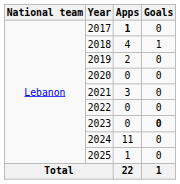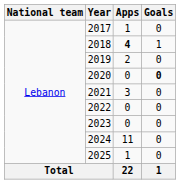2017 | Apps: bold -> normal
2018 | Apps: normal -> bold
2020 | Goals: normal -> bold
2023 | Goals: bold -> normal
